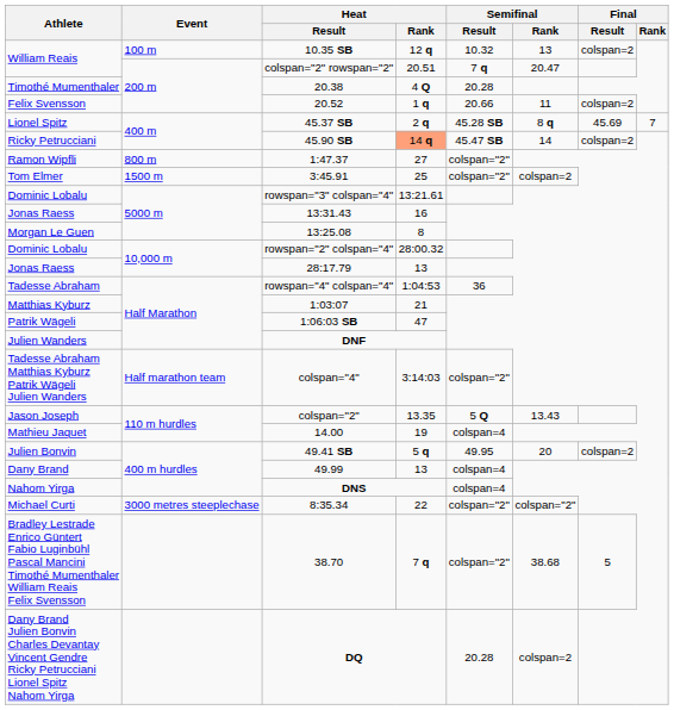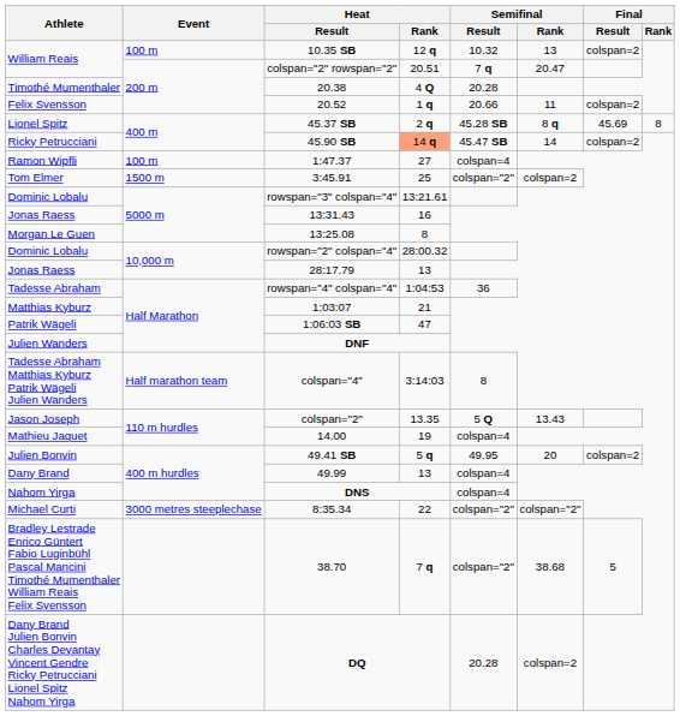45.37 SB | Final / Rank: 7 -> 8
1:47.37 | Event: 800 m -> 100 m
1:47.37 | Semifinal / Result: colspan="2" -> colspan=4
colspan="4" | Semifinal / Result: colspan="2" -> 8
